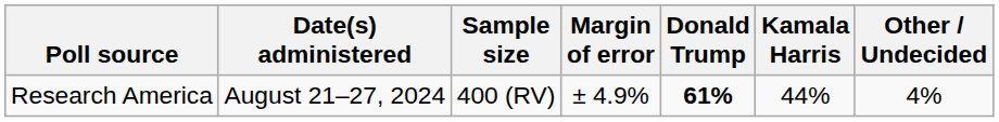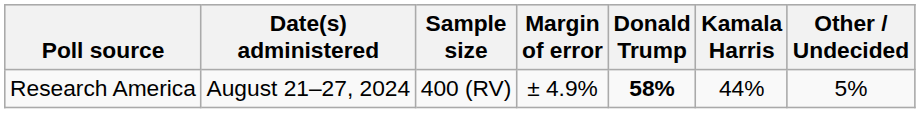Research America | Donald Trump: 61% -> 58%
Research America | Other / Undecided: 4% -> 5%
